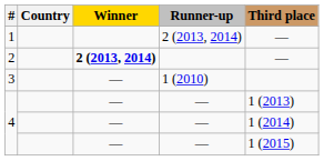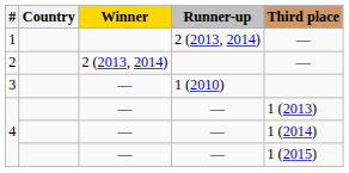2 | Winner: bold -> normal
